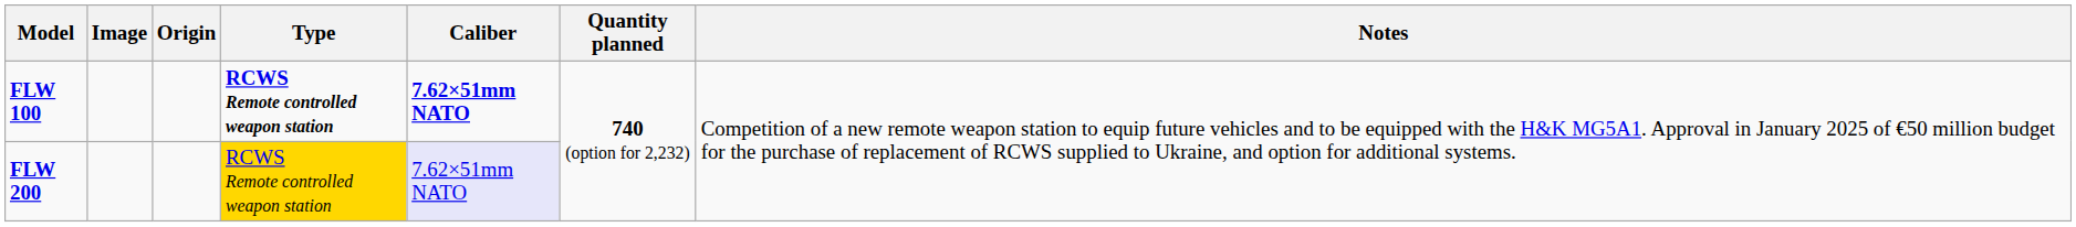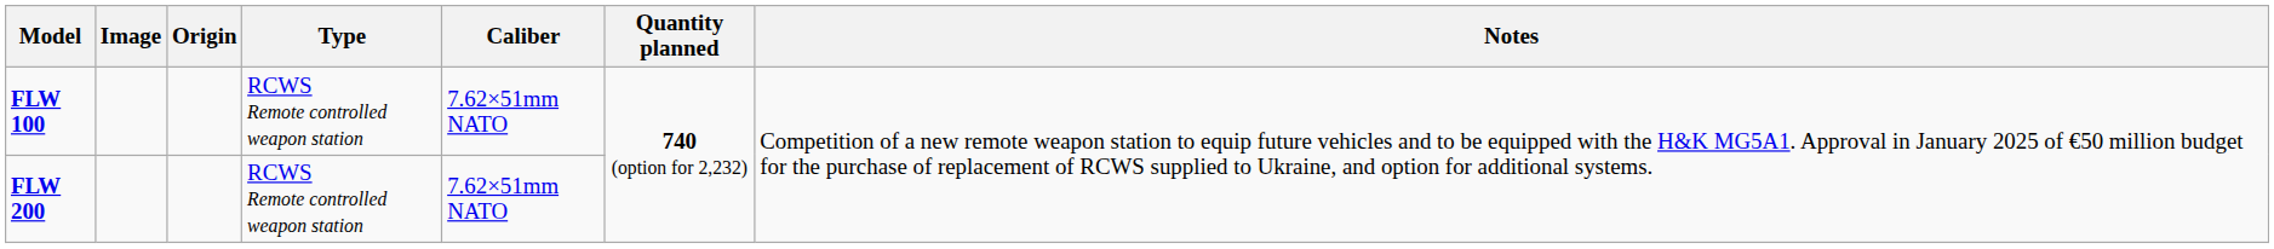FLW 100 | Type: bold -> normal
FLW 100 | Caliber: bold -> normal
FLW 200 | Type: gold background -> no background
FLW 200 | Caliber: lavender background -> no background
